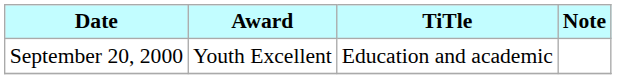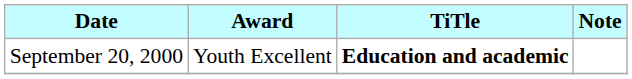September 20, 2000 | TiTle: normal -> bold
